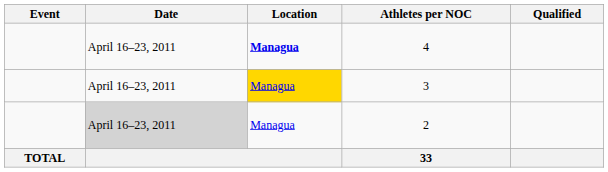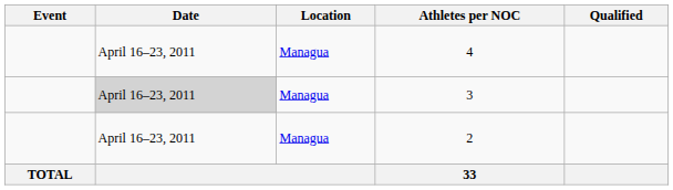4 | Location: bold -> normal
3 | Date: no background -> lightgrey background
3 | Location: gold background -> no background
2 | Date: lightgrey background -> no background
